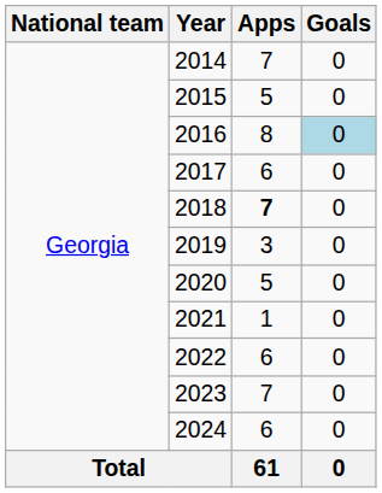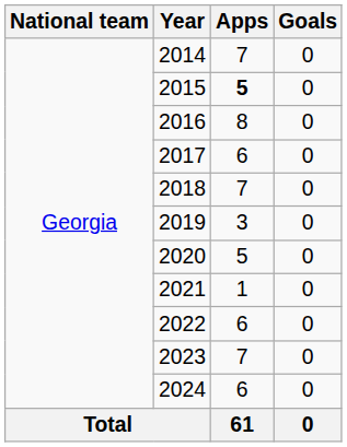2015 | Apps: normal -> bold
2016 | Goals: lightblue background -> no background
2018 | Apps: bold -> normal
